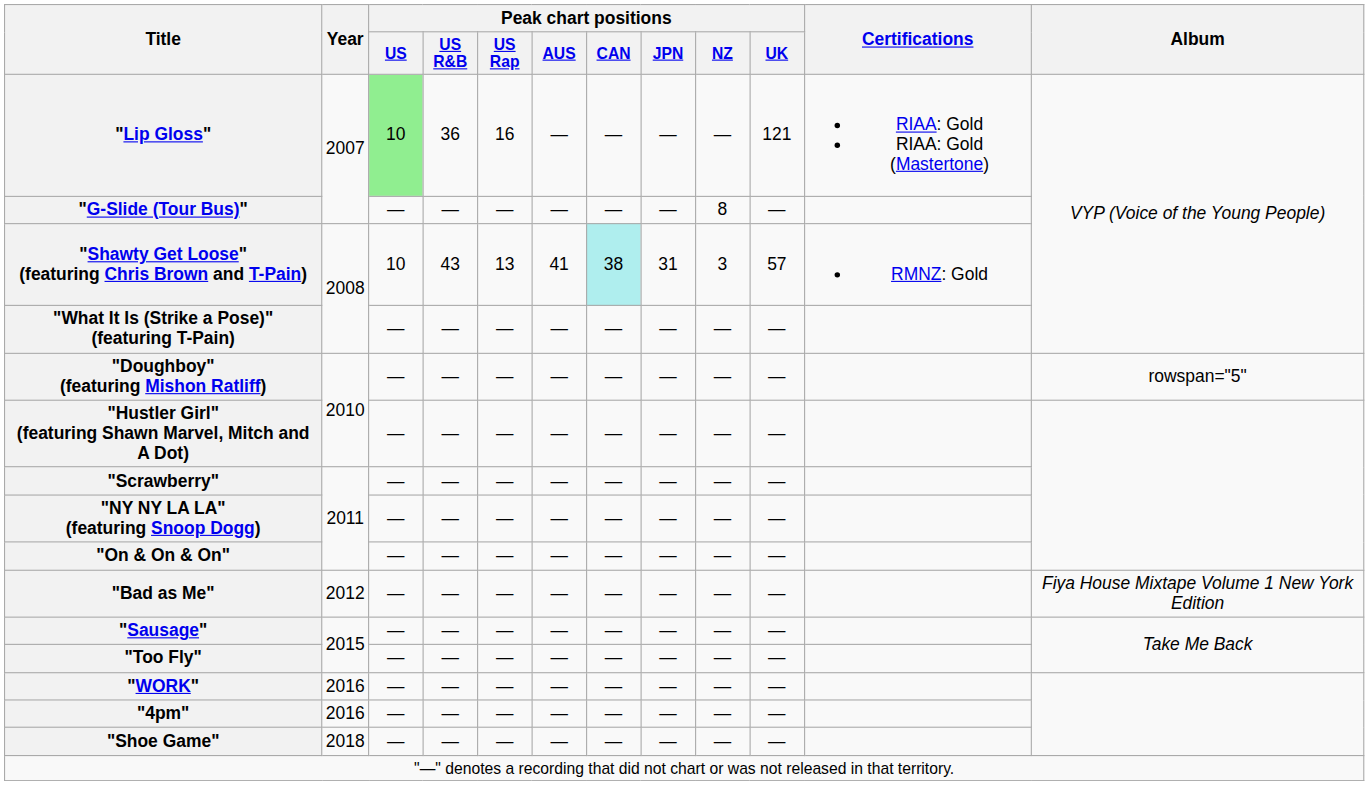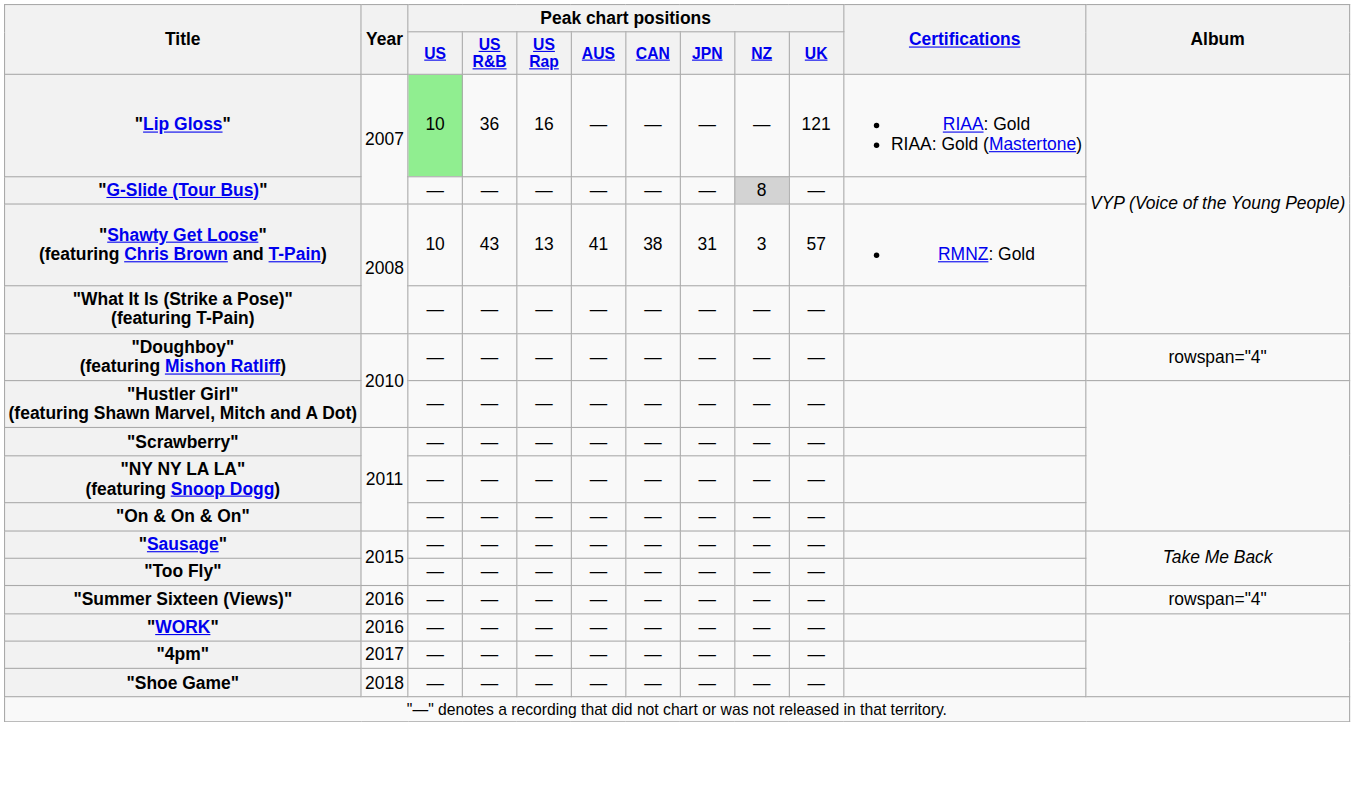"G-Slide (Tour Bus)" | Peak chart positions / NZ: no background -> lightgrey background
"Shawty Get Loose" (featuring Chris Brown and T-Pain) | Peak chart positions / CAN: paleturquoise background -> no background
"Doughboy" (featuring Mishon Ratliff) | Album: rowspan="5" -> rowspan="4"
- row: "Bad as Me" | 2012 | — | — | — | — | — | — | — | — | Fiya House Mixtape Volume 1 New York Edition
+ row: "Summer Sixteen (Views)" | 2016 | — | — | — | — | — | — | — | — | rowspan="4"
"4pm" | Year: 2016 -> 2017
